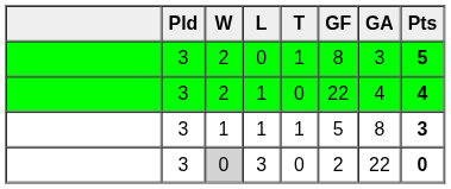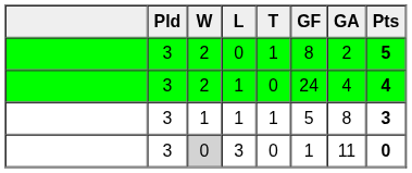row 2 | GA: 3 -> 2
row 3 | GF: 22 -> 24
row 5 | GF: 2 -> 1
row 5 | GA: 22 -> 11
